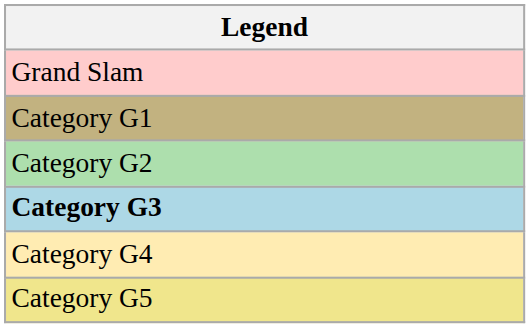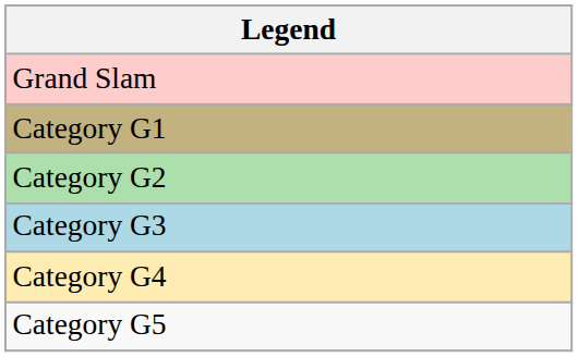row 5 | column 1: bold -> normal
row 7 | column 1: khaki background -> no background
